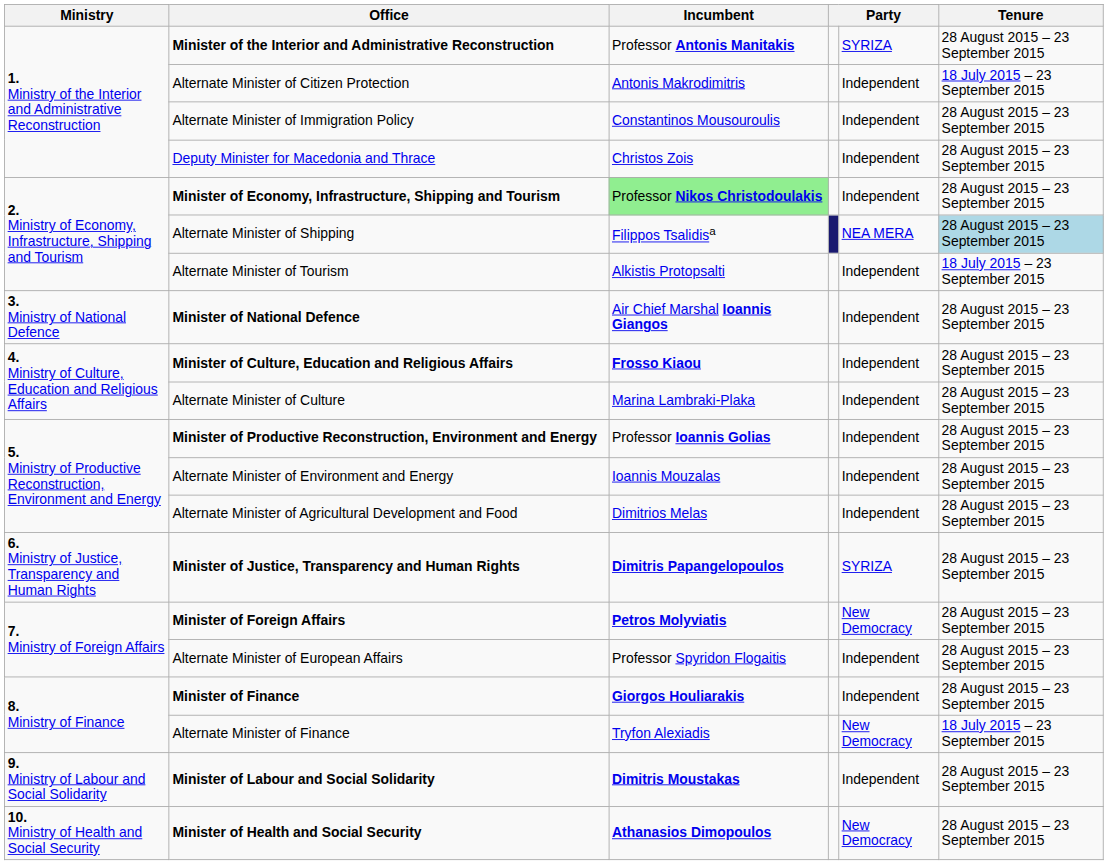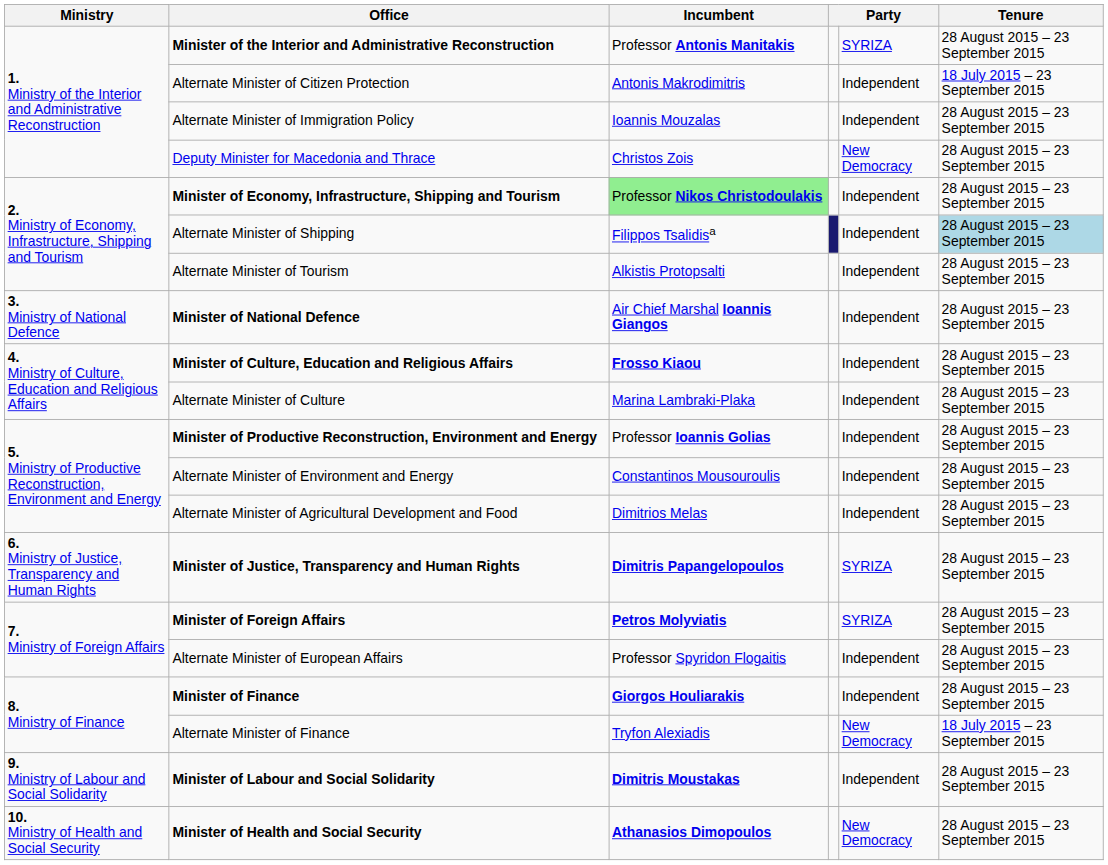Alternate Minister of Immigration Policy | Incumbent: Constantinos Mousouroulis -> Ioannis Mouzalas
Deputy Minister for Macedonia and Thrace | column 5: Independent -> New Democracy
Alternate Minister of Shipping | column 5: NEA MERA -> Independent
Alternate Minister of Tourism | Tenure: 18 July 2015 – 23 September 2015 -> 28 August 2015 – 23 September 2015
Alternate Minister of Environment and Energy | Incumbent: Ioannis Mouzalas -> Constantinos Mousouroulis
Minister of Foreign Affairs | column 5: New Democracy -> SYRIZA
